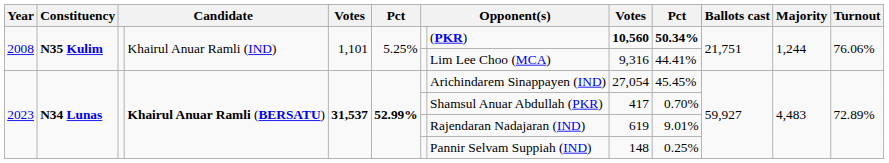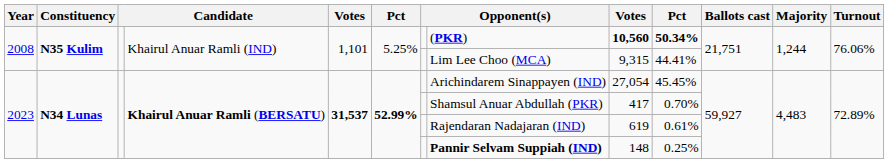row 3 | column 9: 9,316 -> 9,315
row 6 | column 10: 9.01% -> 0.61%
row 7 | column 8: normal -> bold
